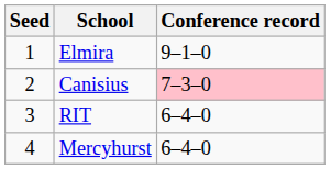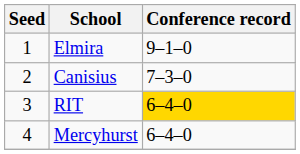Canisius | Conference record: pink background -> no background
RIT | Conference record: no background -> gold background
